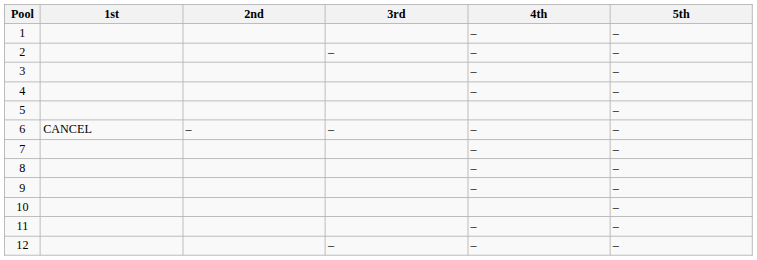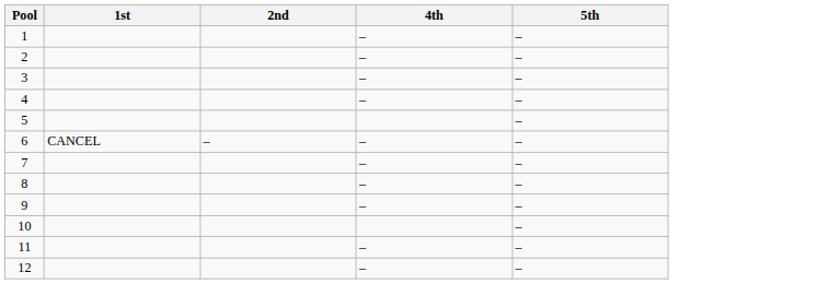- column: 3rd | – | – | –
